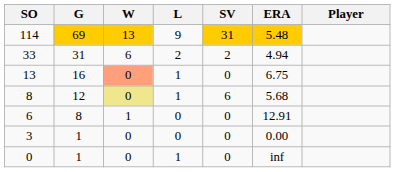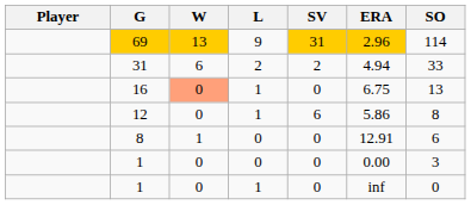columns swapped: Player <-> SO
69 | ERA: 5.48 -> 2.96
12 | W: khaki background -> no background
12 | ERA: 5.68 -> 5.86
